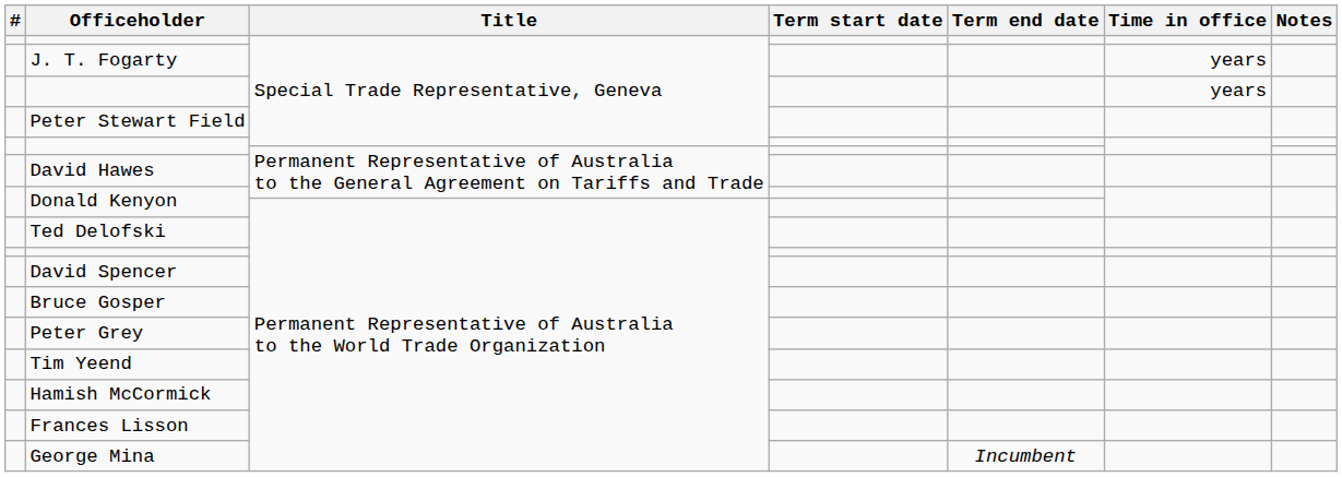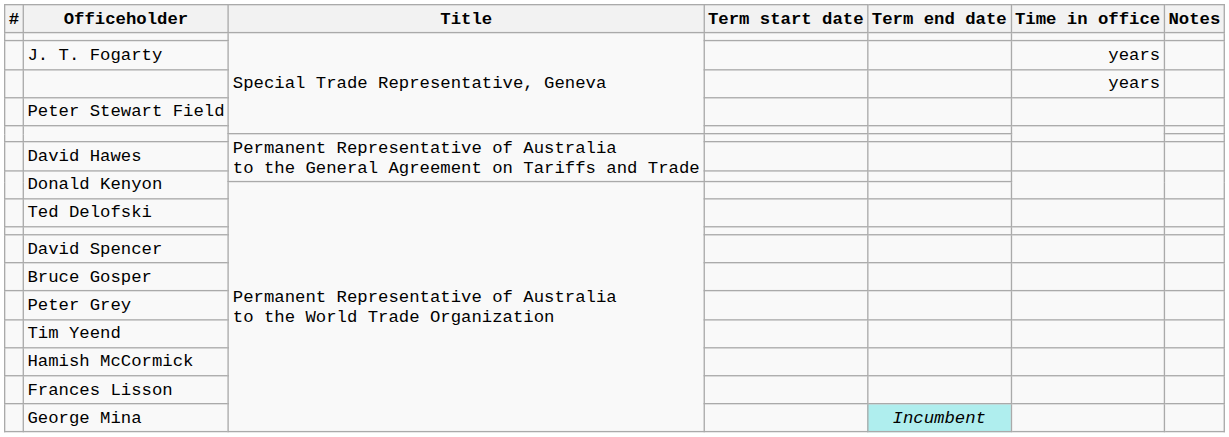George Mina | Term end date: no background -> paleturquoise background
